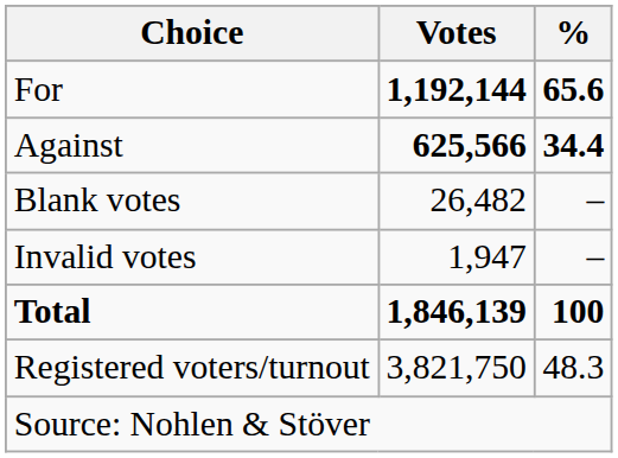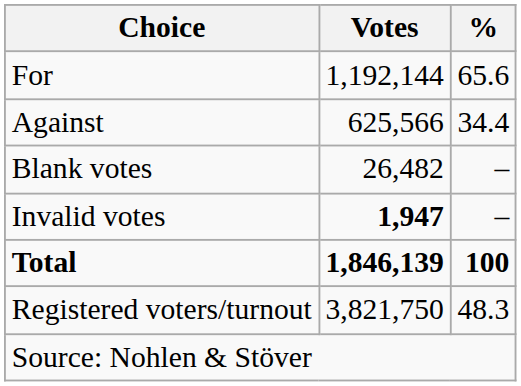For | Votes: bold -> normal
For | %: bold -> normal
Against | Votes: bold -> normal
Against | %: bold -> normal
Invalid votes | Votes: normal -> bold
